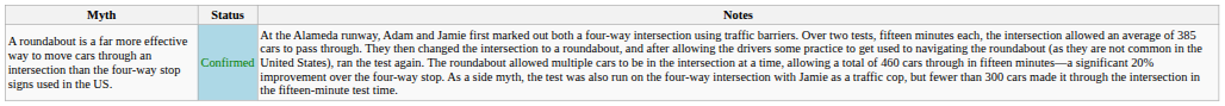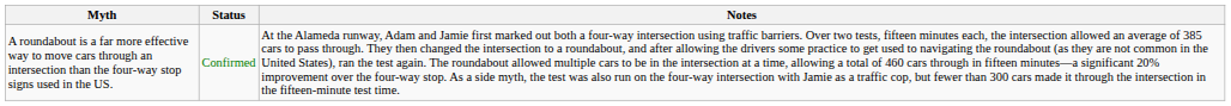row 2 | Status: lightblue background -> no background
